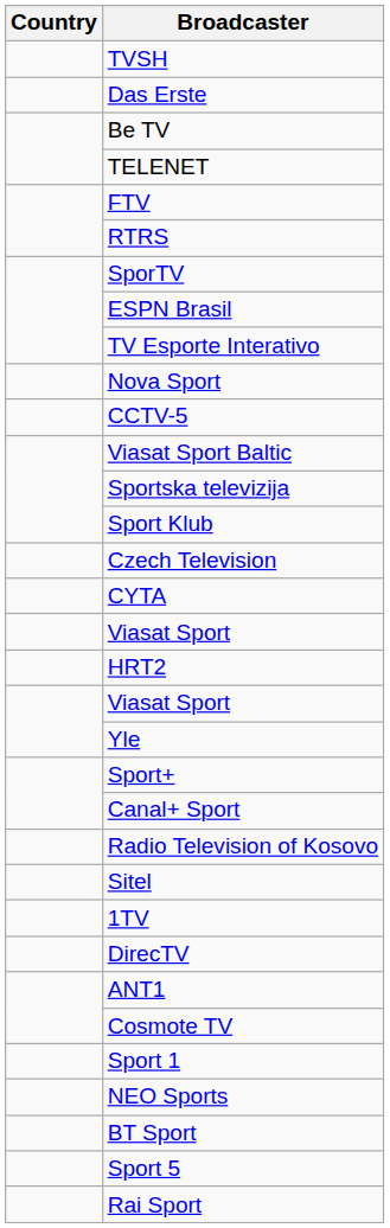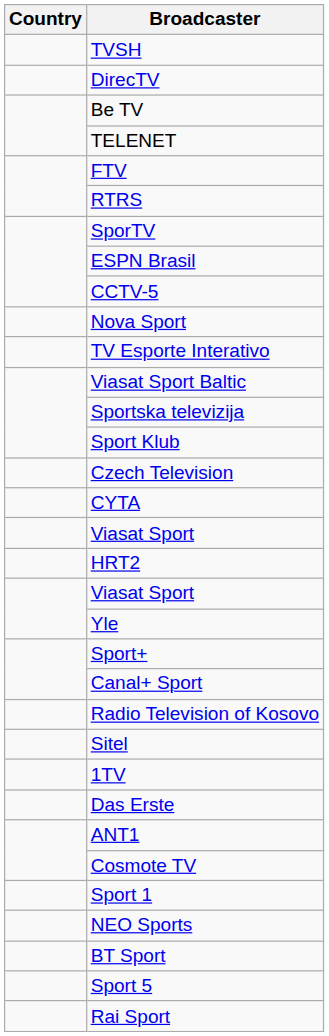row 3 | Broadcaster: Das Erste -> DirecTV
row 10 | Broadcaster: TV Esporte Interativo -> CCTV-5
row 12 | Broadcaster: CCTV-5 -> TV Esporte Interativo
row 27 | Broadcaster: DirecTV -> Das Erste
